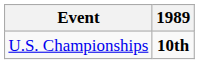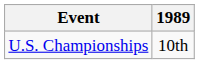U.S. Championships | 1989: bold -> normal
